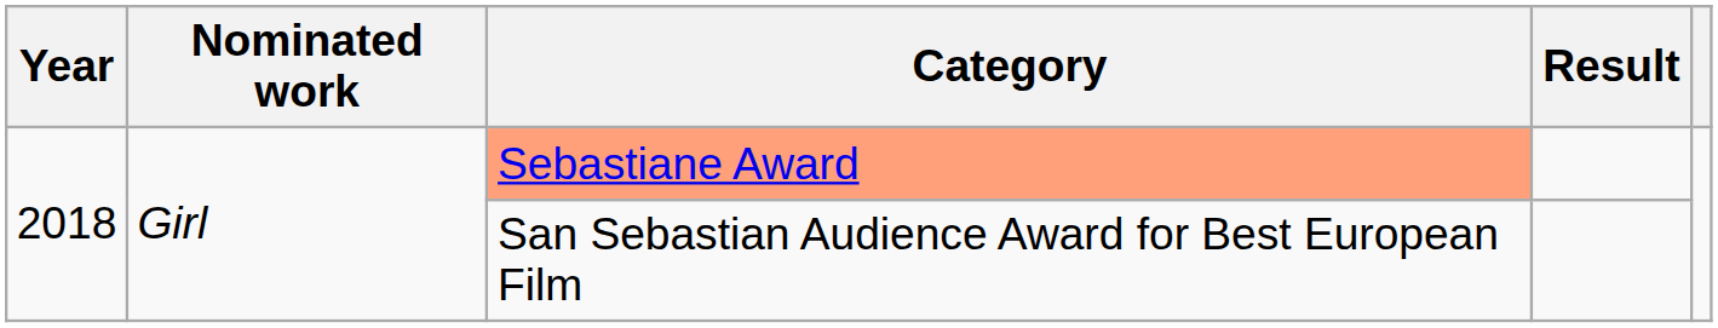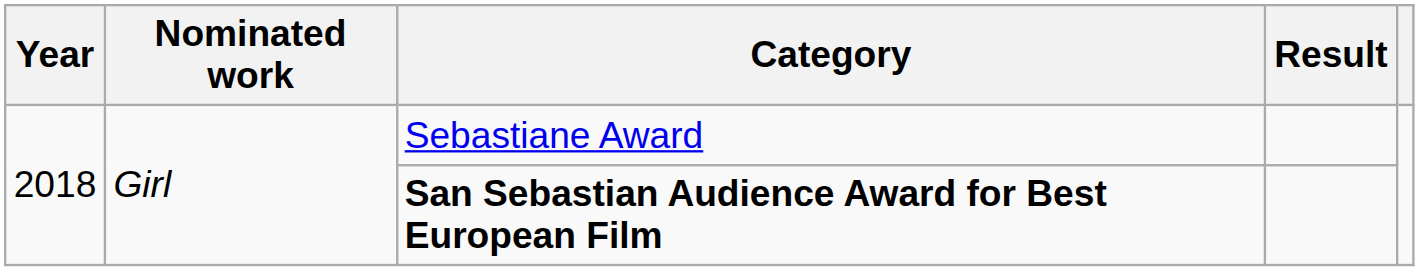Sebastiane Award | Category: lightsalmon background -> no background
San Sebastian Audience Award for Best European Film | Category: normal -> bold
